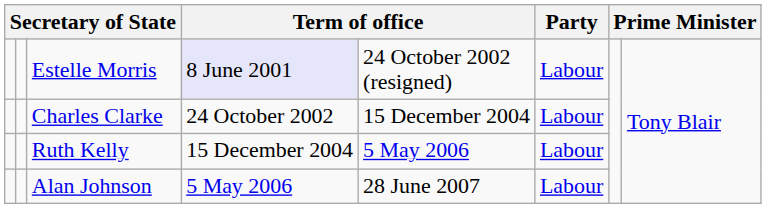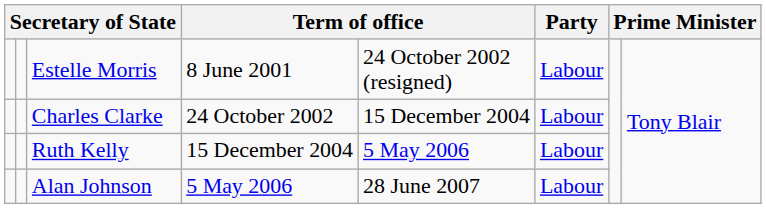Estelle Morris | column 4: lavender background -> no background
